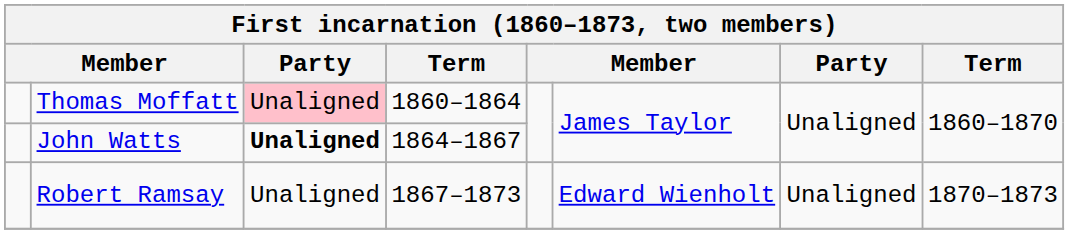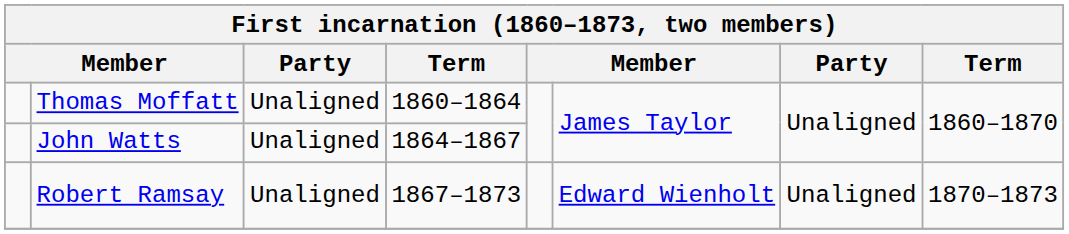Thomas Moffatt | column 3: pink background -> no background
John Watts | column 3: bold -> normal
